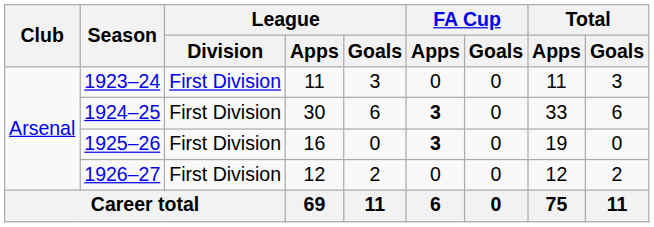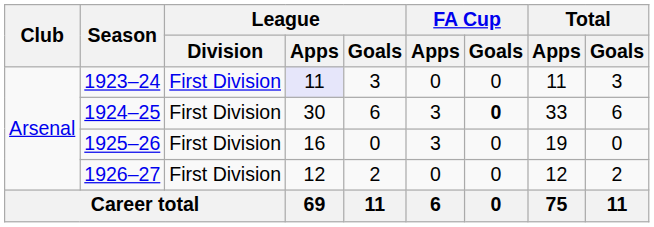1923–24 | League / Apps: no background -> lavender background
1924–25 | FA Cup / Apps: bold -> normal
1924–25 | FA Cup / Goals: normal -> bold
1925–26 | FA Cup / Apps: bold -> normal
